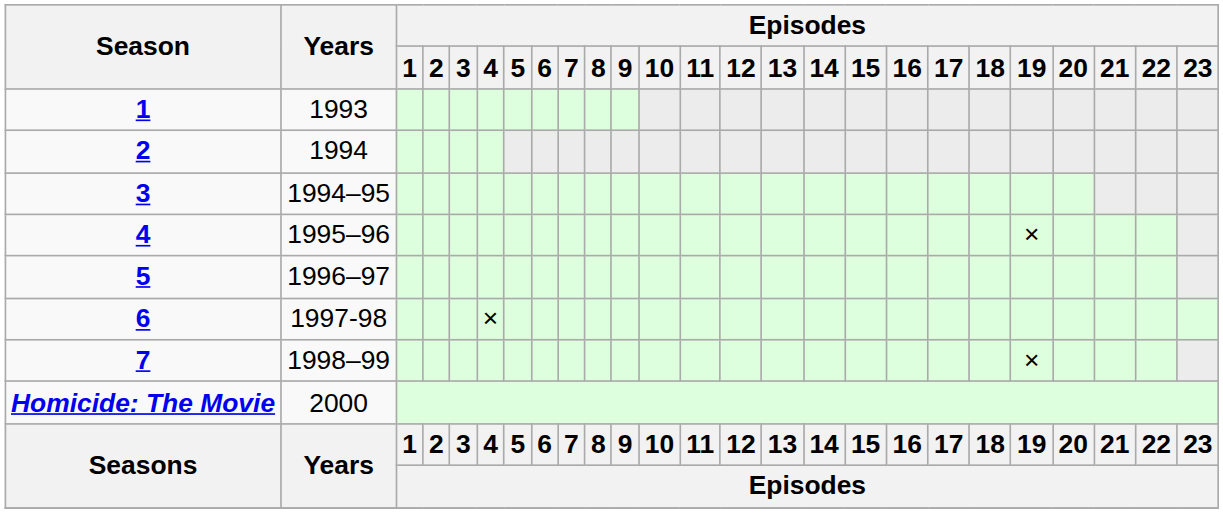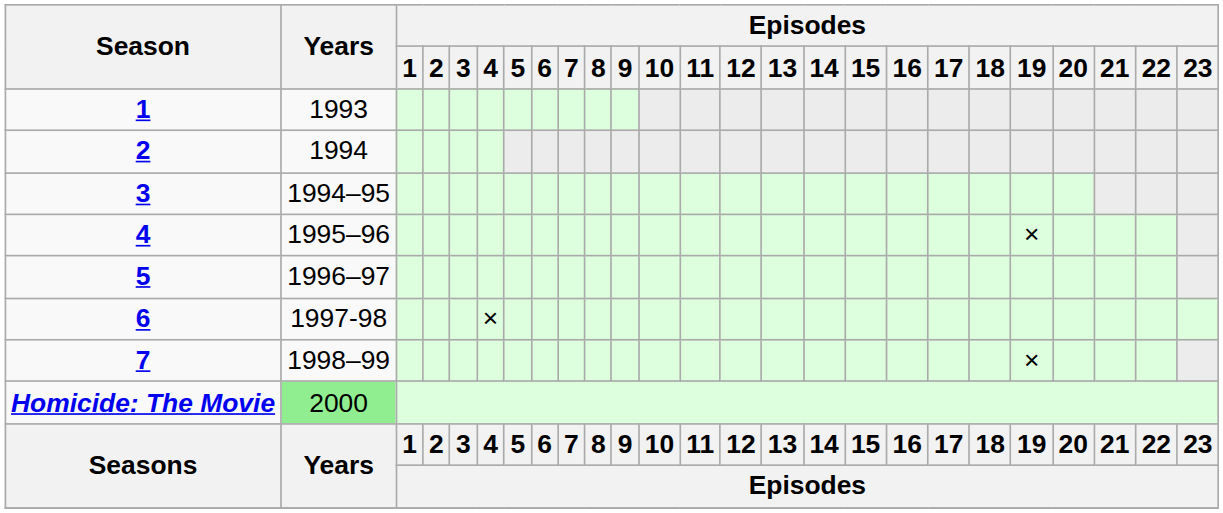Homicide: The Movie | Years: no background -> lightgreen background
